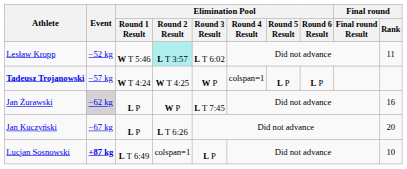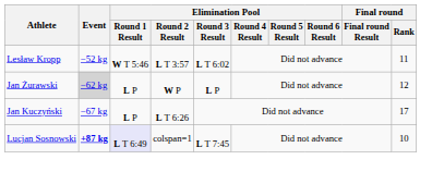Lesław Kropp | Elimination Pool / Round 2 Result: paleturquoise background -> no background
- row: Tadeusz Trojanowski | −57 kg | W T 4:24 | W T 4:25 | W P | colspan=1 | L P | L P
Jan Żurawski | Elimination Pool / Round 3 Result: L T 7:45 -> L P
Jan Żurawski | Final round / Rank: 16 -> 12
Jan Kuczyński | Final round / Rank: 20 -> 17
Lucjan Sosnowski | Elimination Pool / Round 1 Result: no background -> lavender background
Lucjan Sosnowski | Elimination Pool / Round 3 Result: L P -> L T 7:45
